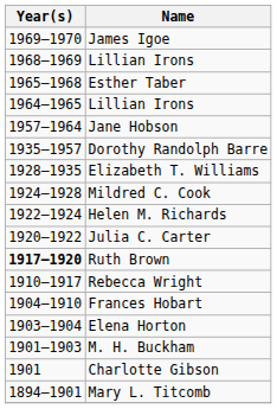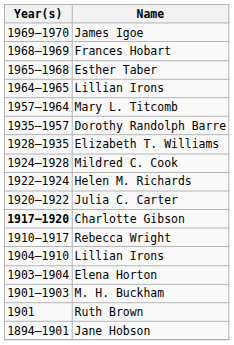row 3 | Name: Lillian Irons -> Frances Hobart
row 6 | Name: Jane Hobson -> Mary L. Titcomb
row 12 | Name: Ruth Brown -> Charlotte Gibson
row 14 | Name: Frances Hobart -> Lillian Irons
row 17 | Name: Charlotte Gibson -> Ruth Brown
row 18 | Name: Mary L. Titcomb -> Jane Hobson
